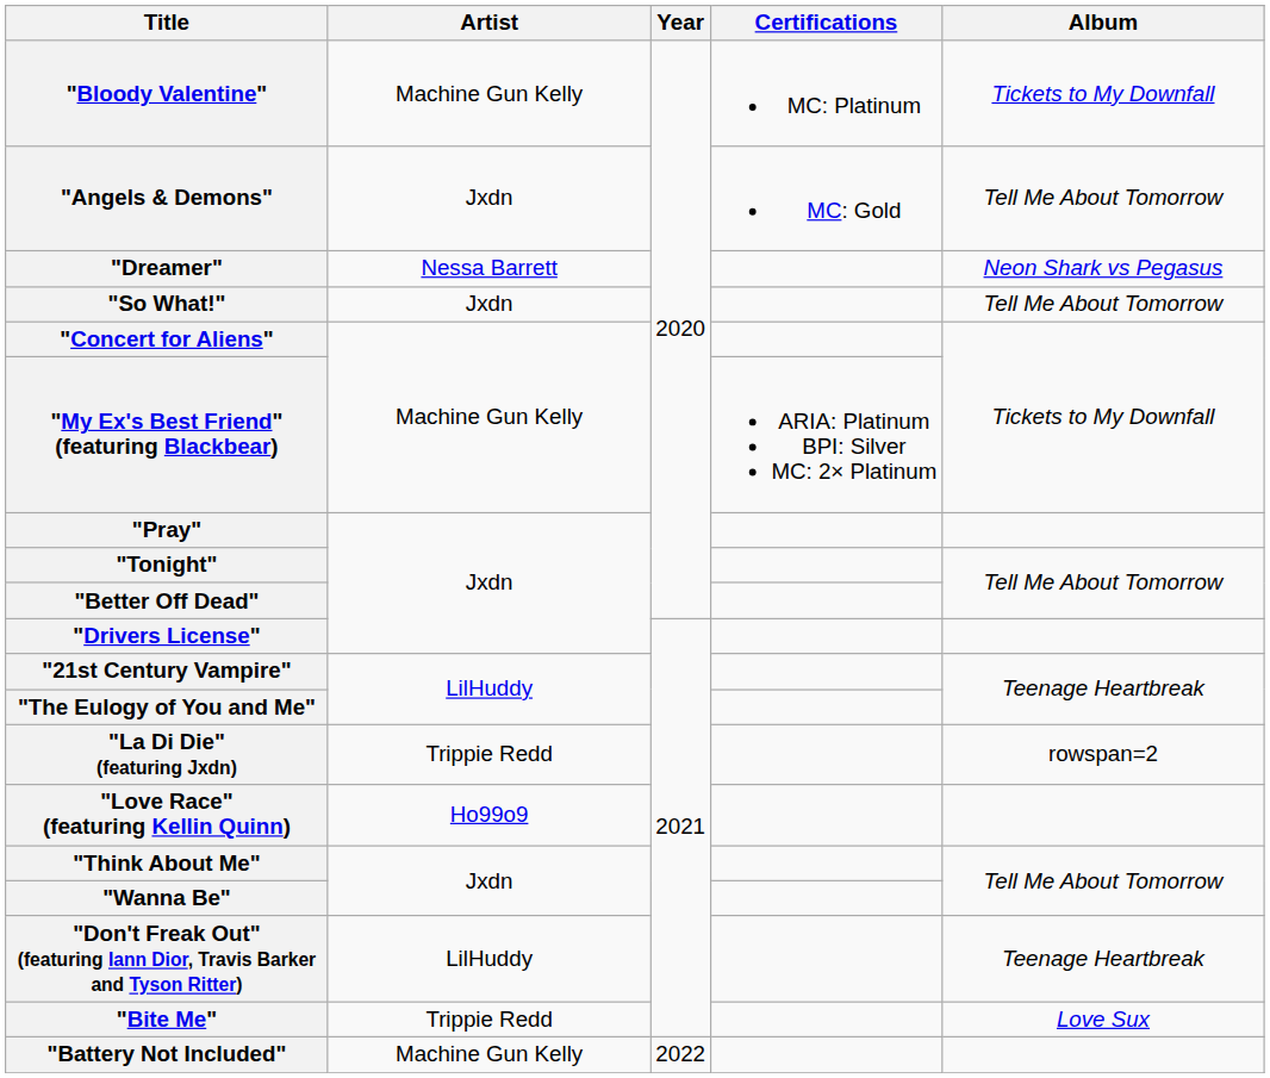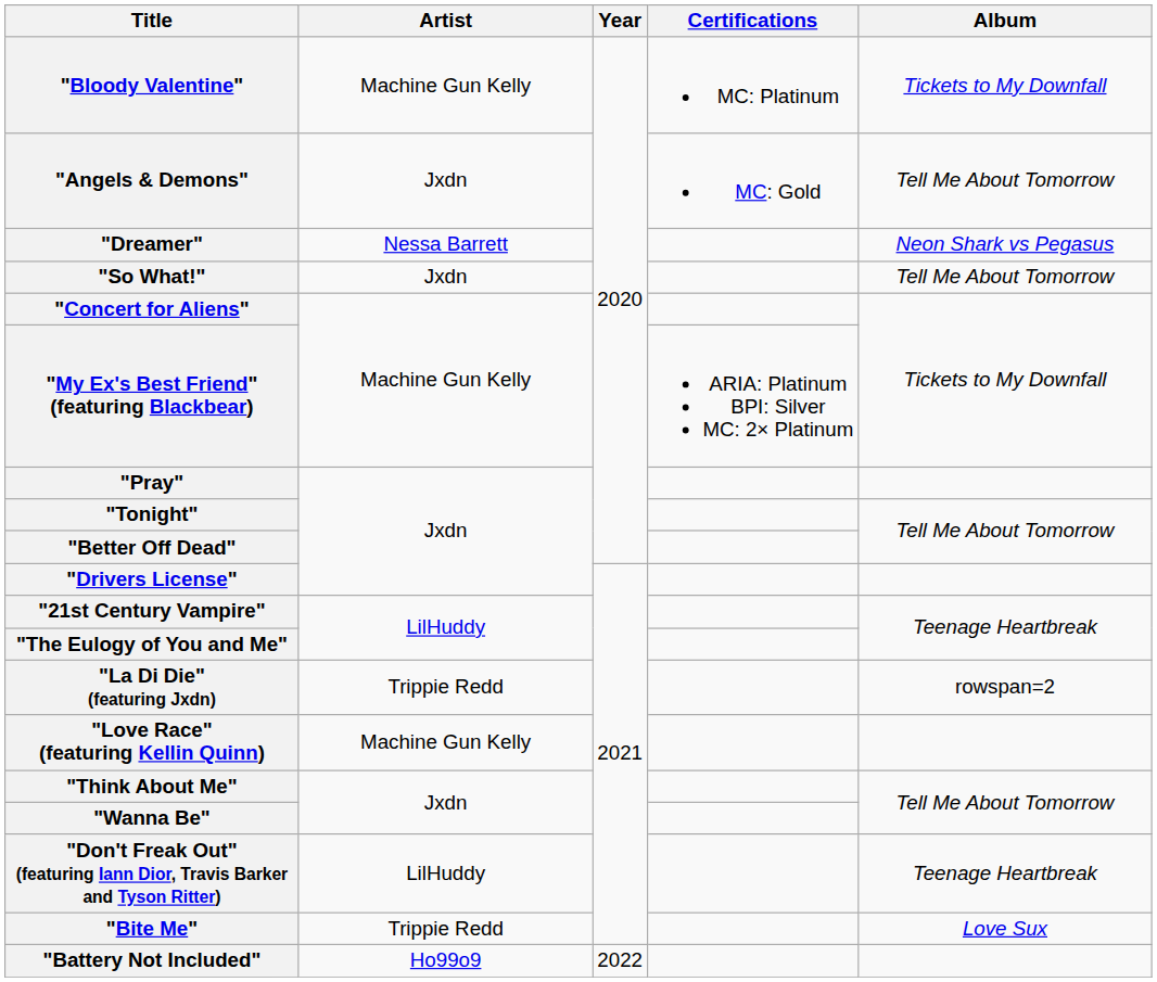"Love Race" (featuring Kellin Quinn) | Artist: Ho99o9 -> Machine Gun Kelly
"Battery Not Included" | Artist: Machine Gun Kelly -> Ho99o9
